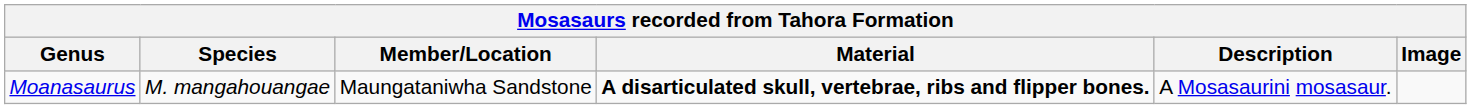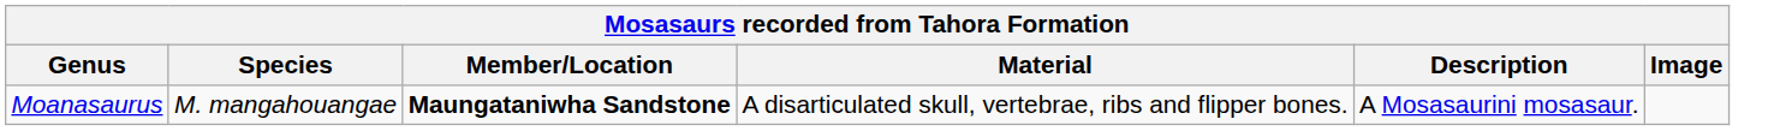Moanasaurus | Member/Location: normal -> bold
Moanasaurus | Material: bold -> normal
